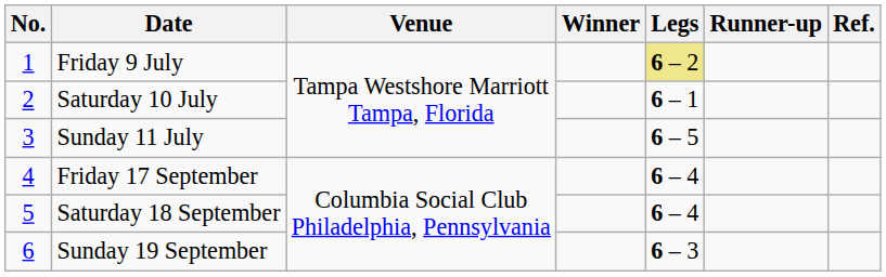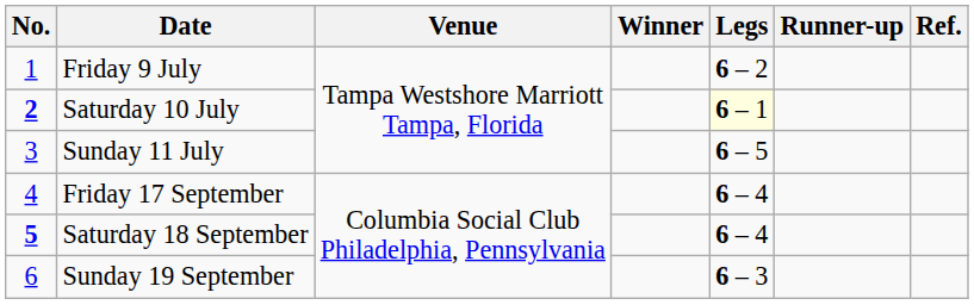Friday 9 July | Legs: khaki background -> no background
Saturday 10 July | No.: normal -> bold
Saturday 10 July | Legs: no background -> lightyellow background
Saturday 18 September | No.: normal -> bold
